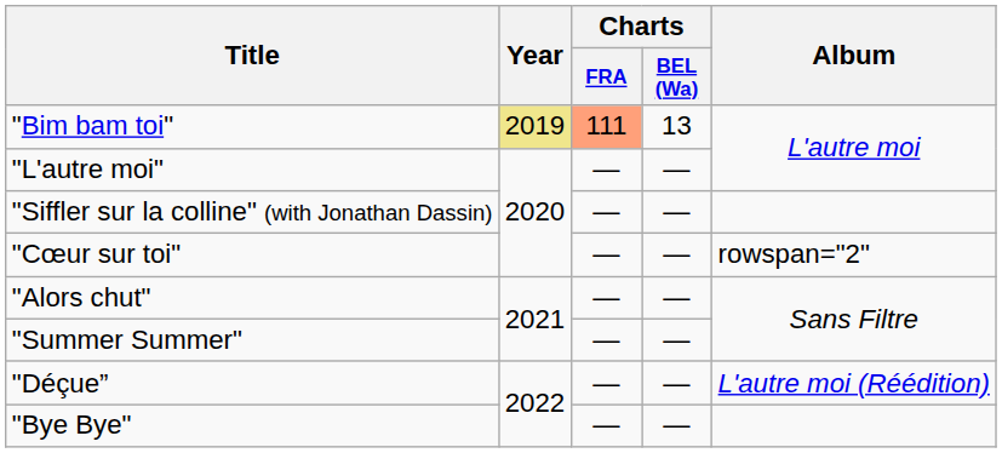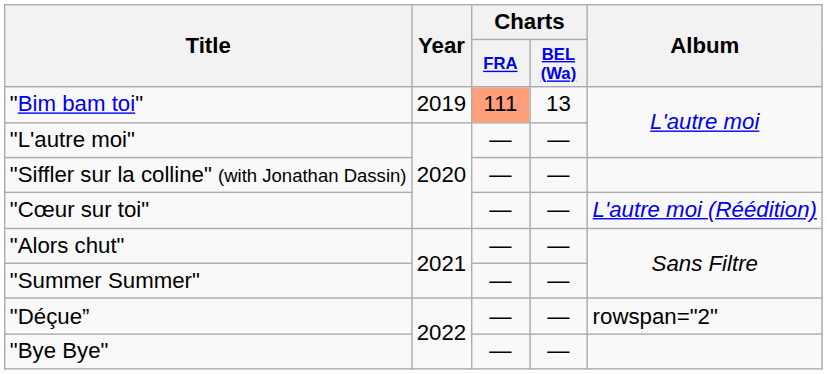"Bim bam toi" | Year: khaki background -> no background
"Cœur sur toi" | Album: rowspan="2" -> L'autre moi (Réédition)
"Déçue” | Album: L'autre moi (Réédition) -> rowspan="2"
